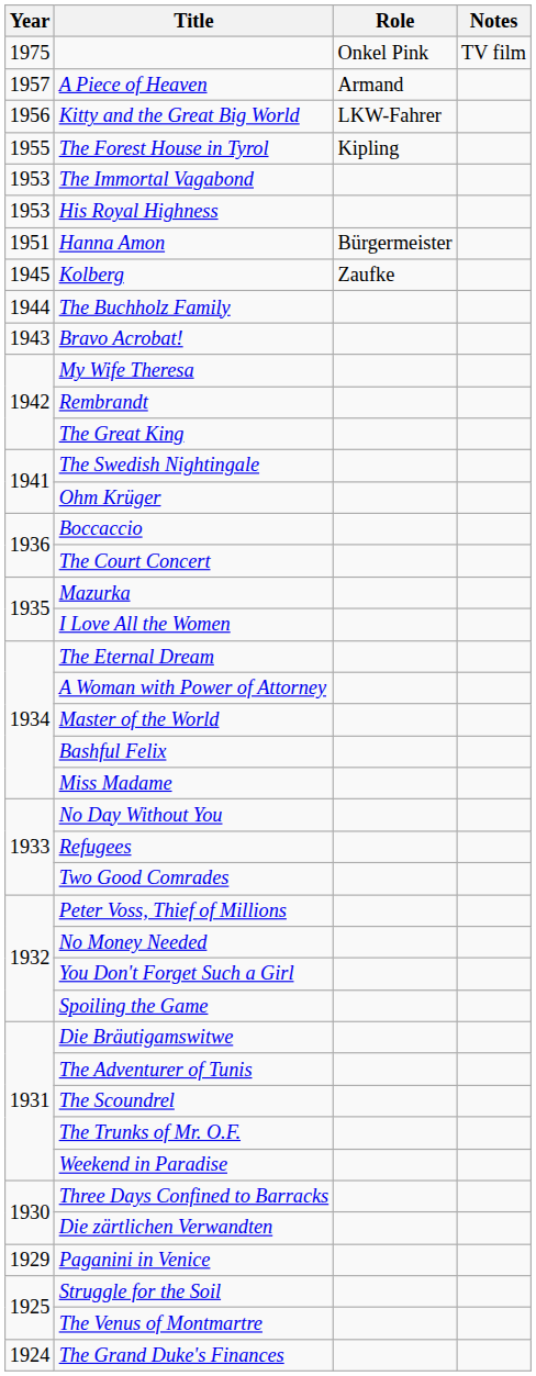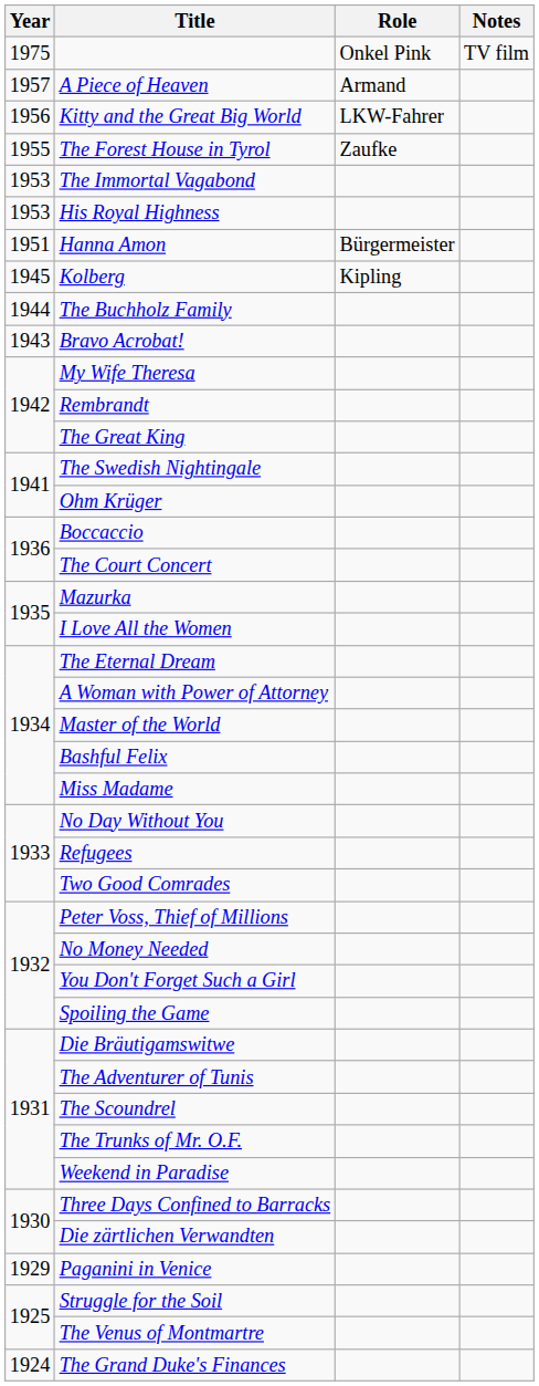The Forest House in Tyrol | Role: Kipling -> Zaufke
Kolberg | Role: Zaufke -> Kipling
